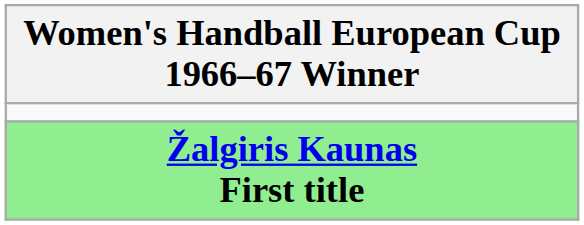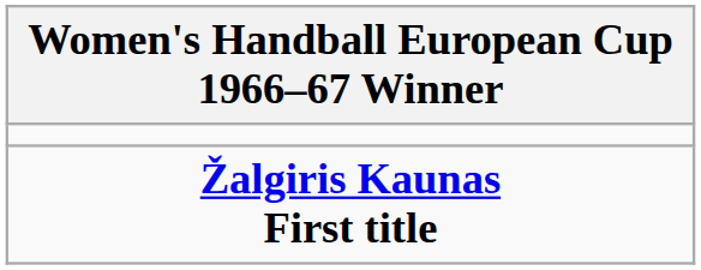row 3 | column 1: lightgreen background -> no background
